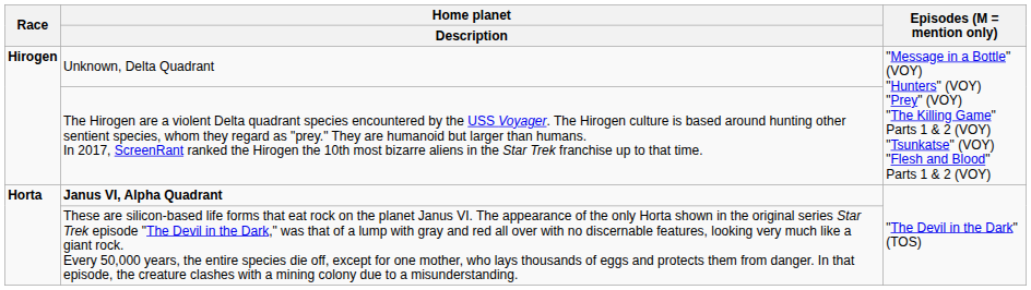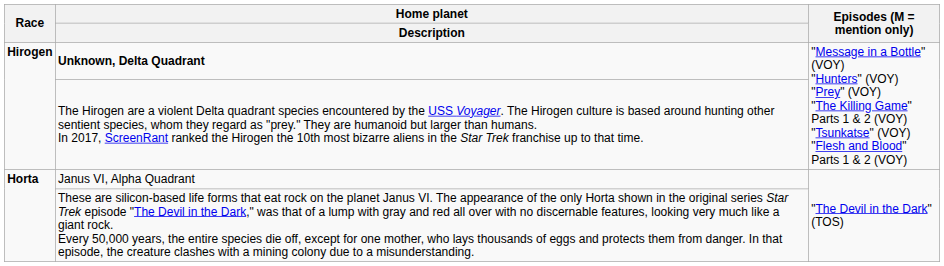Unknown, Delta Quadrant | Home planet / Description: normal -> bold
Janus VI, Alpha Quadrant | Home planet / Description: bold -> normal
